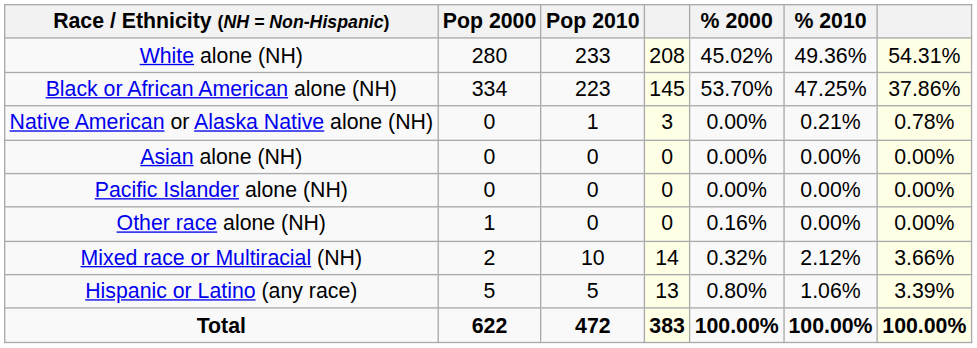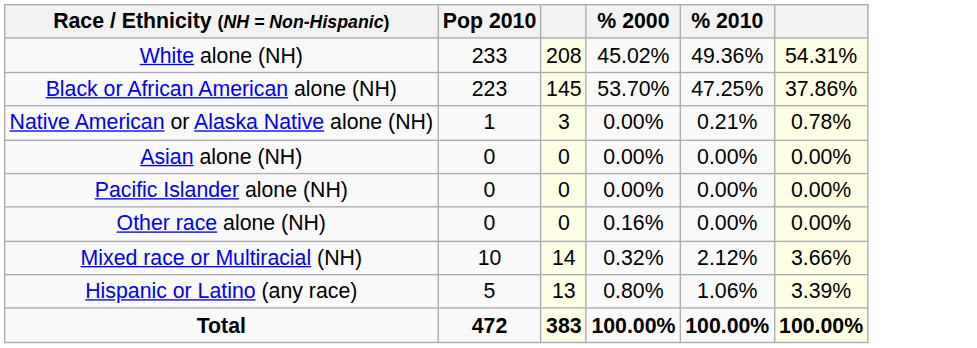- column: Pop 2000 | 280 | 334 | 0 | 0 | 0 | 1 | 2 | 5 | 622
